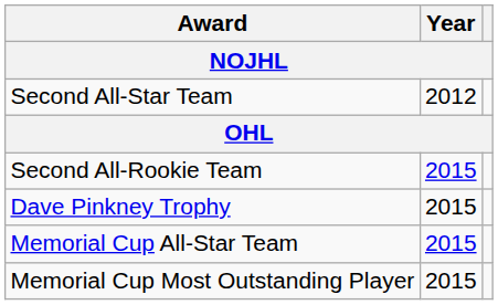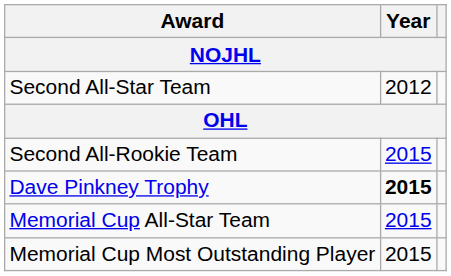Dave Pinkney Trophy | Year: normal -> bold
